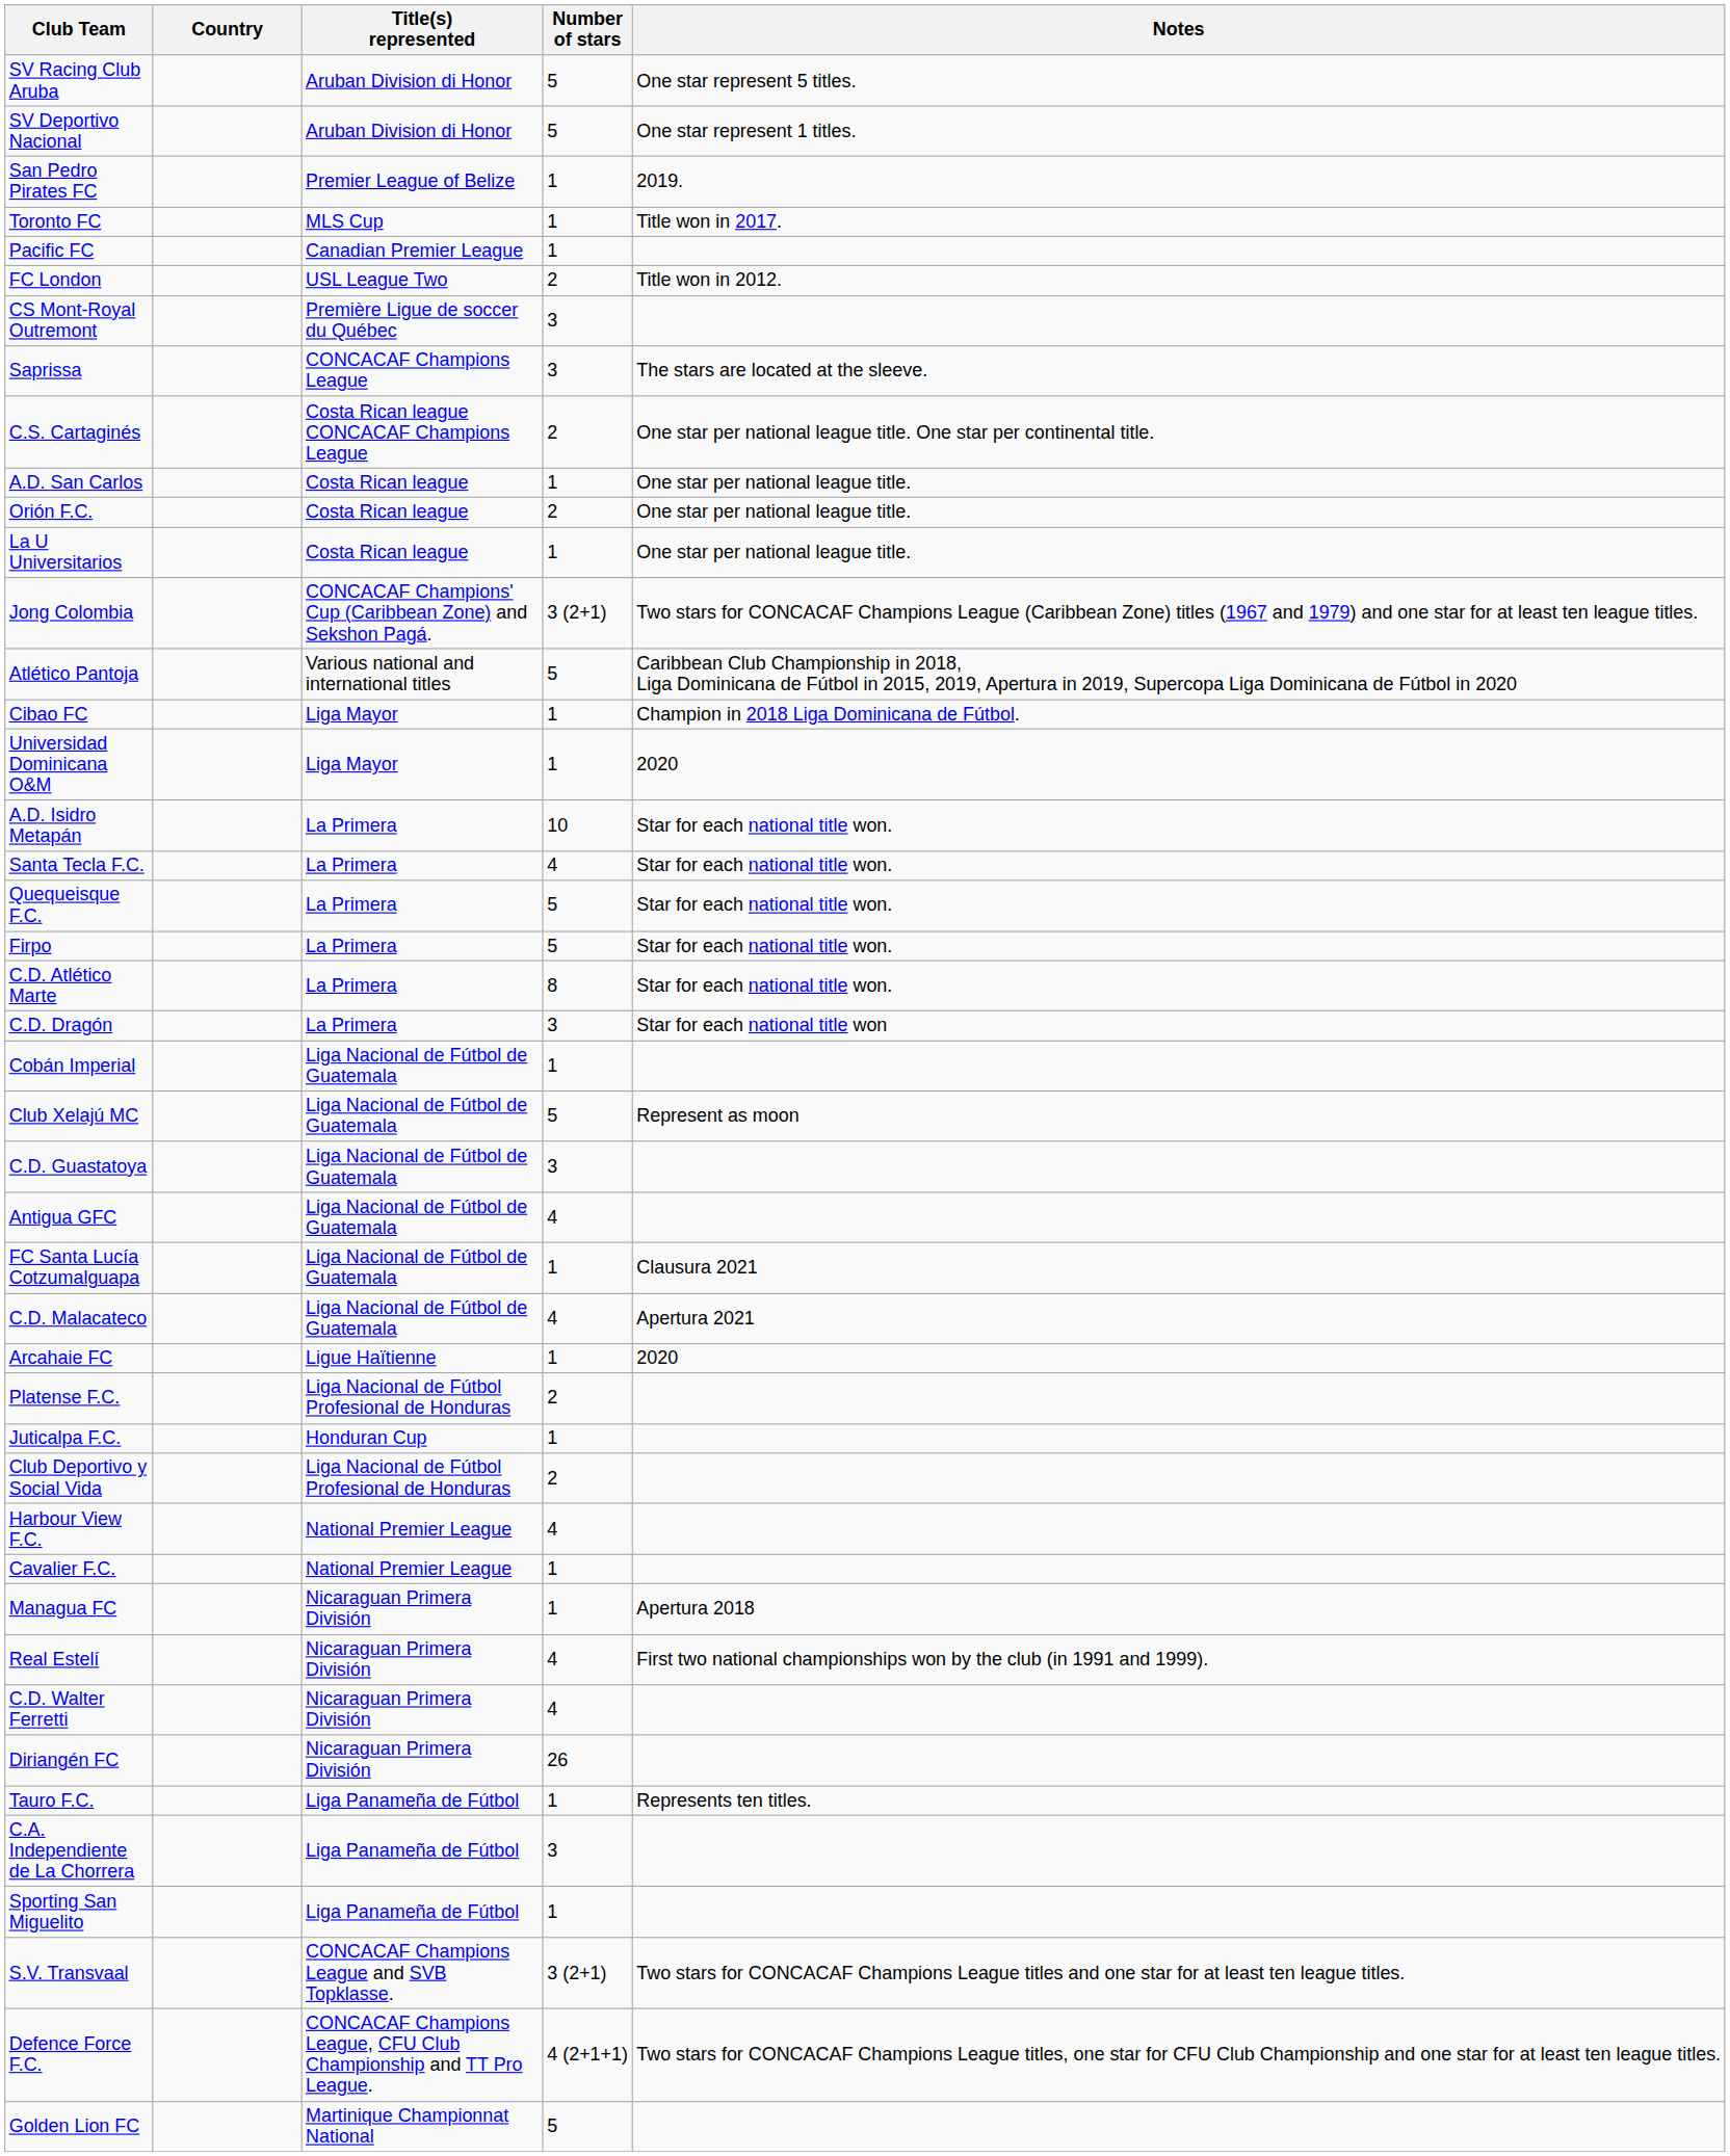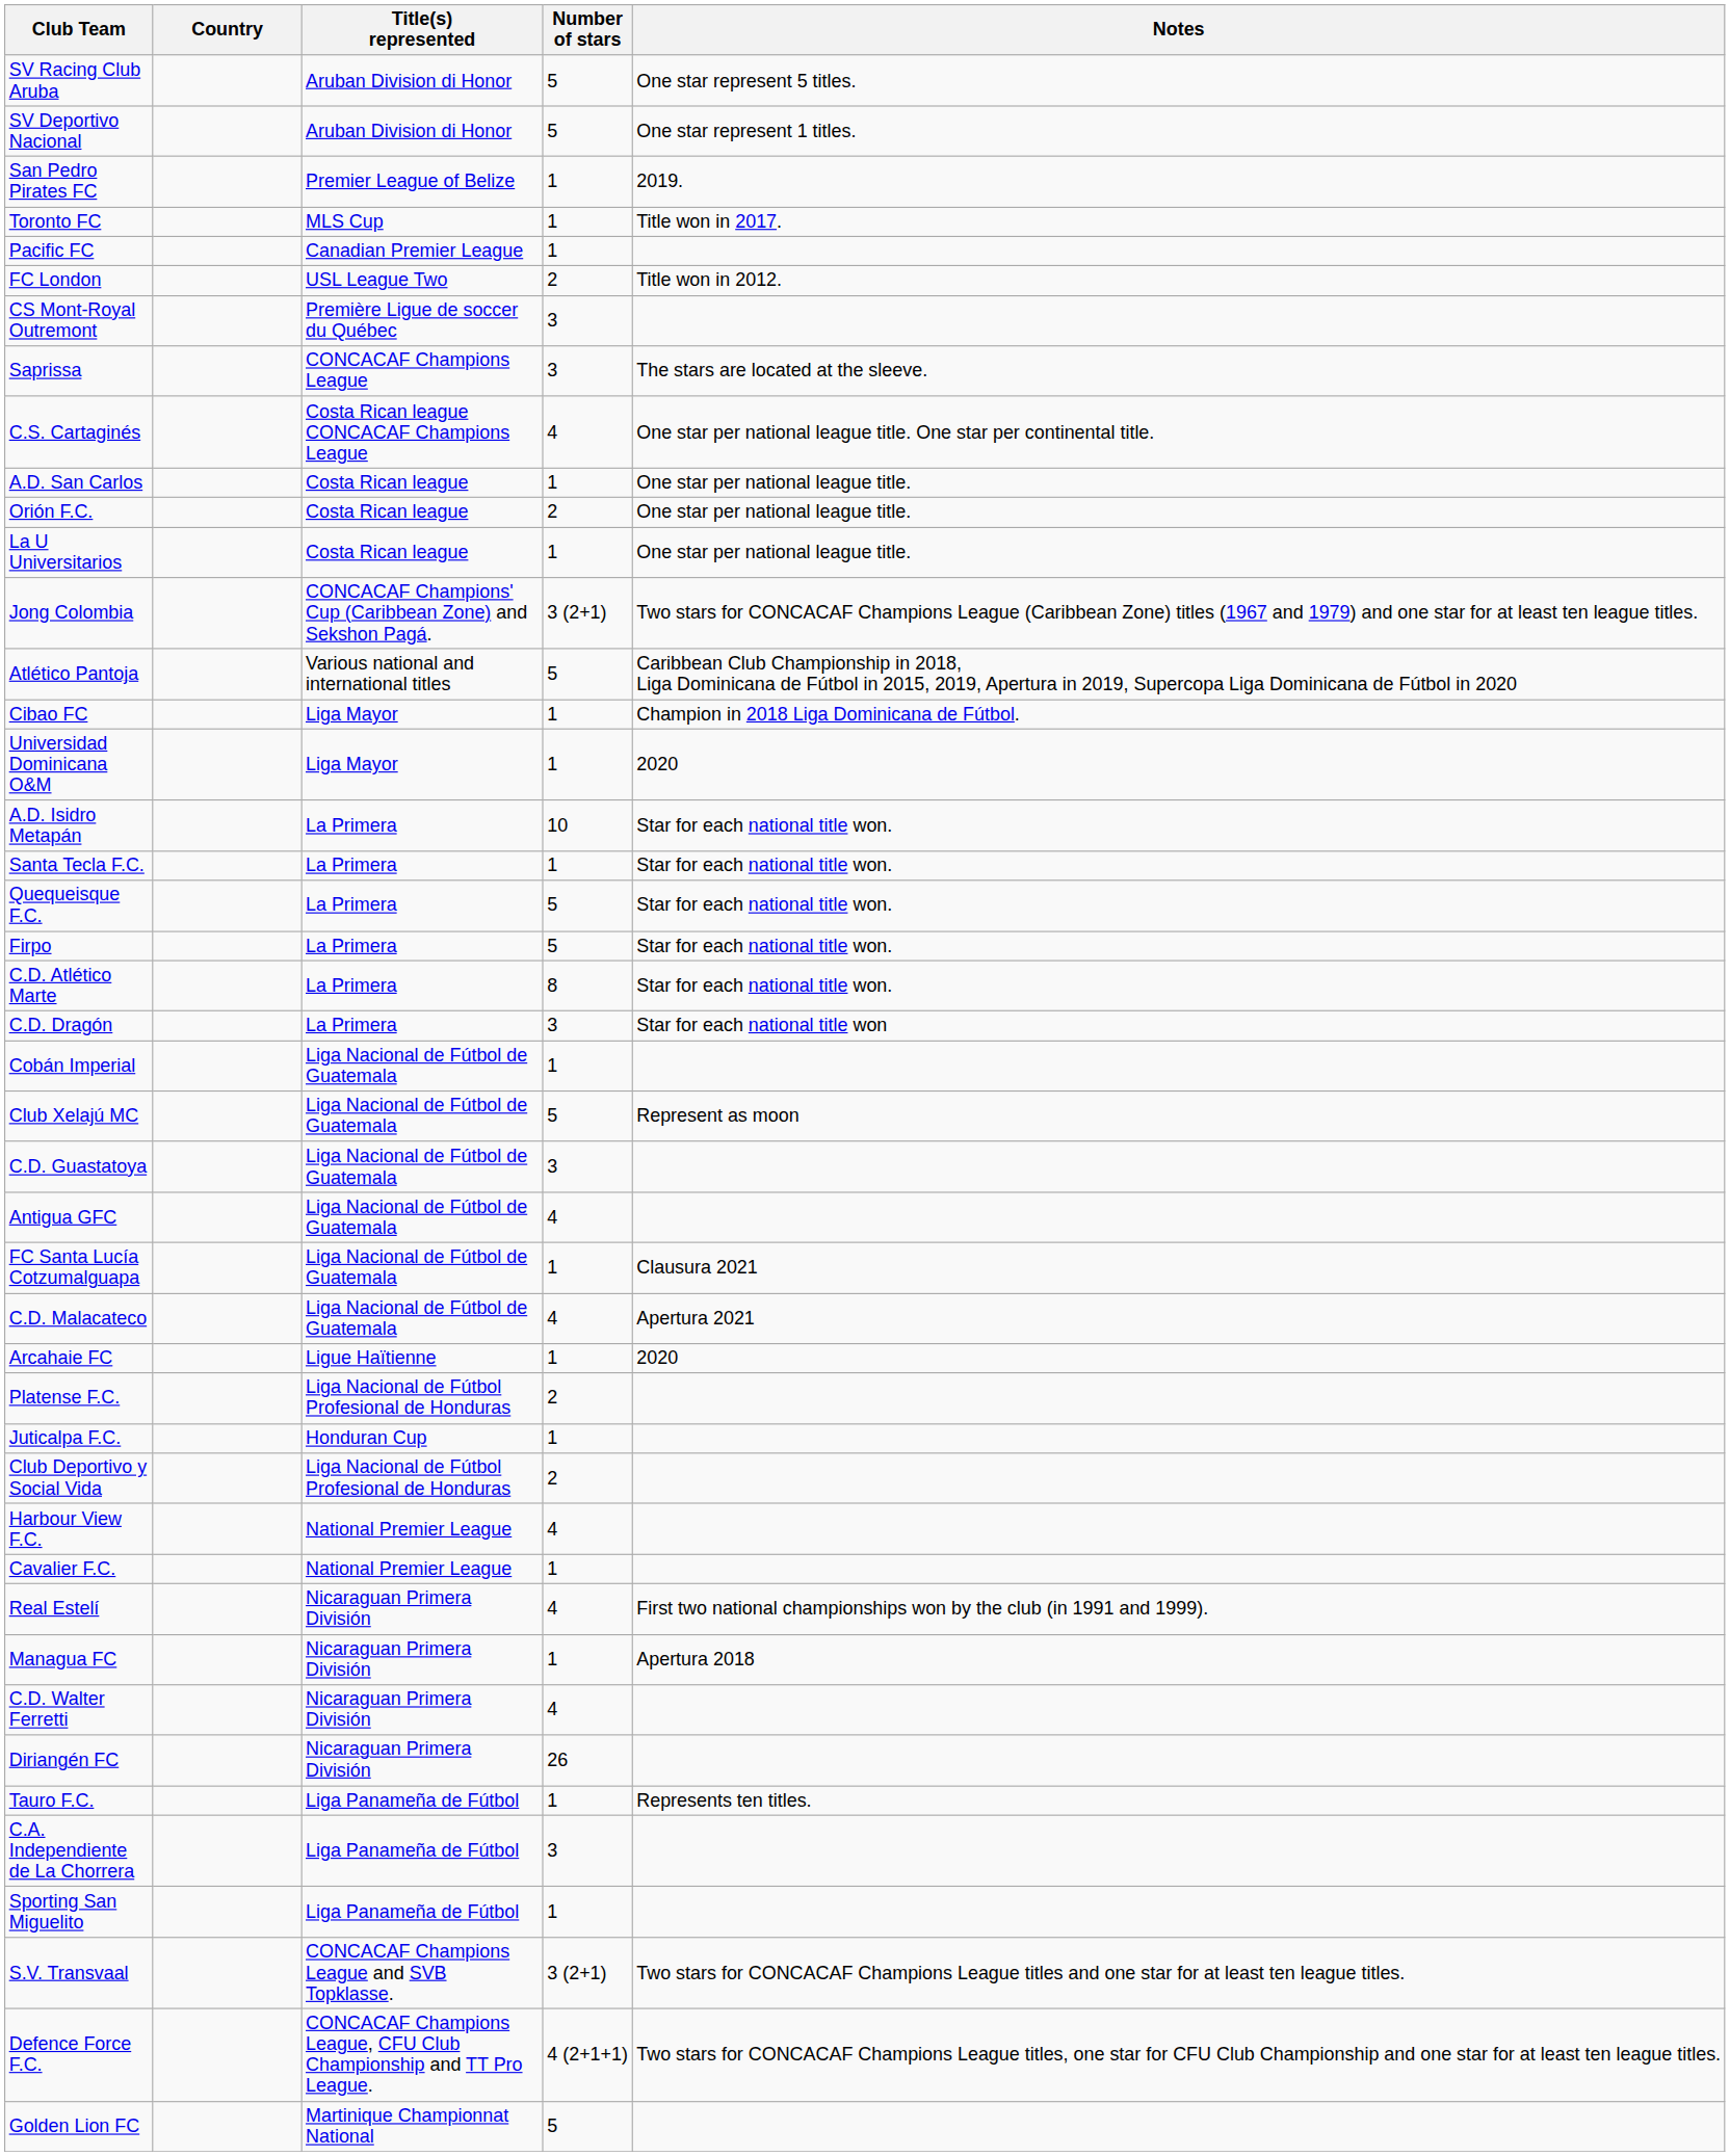C.S. Cartaginés | Number of stars: 2 -> 4
Santa Tecla F.C. | Number of stars: 4 -> 1
rows swapped: Real Estelí <-> Managua FC
